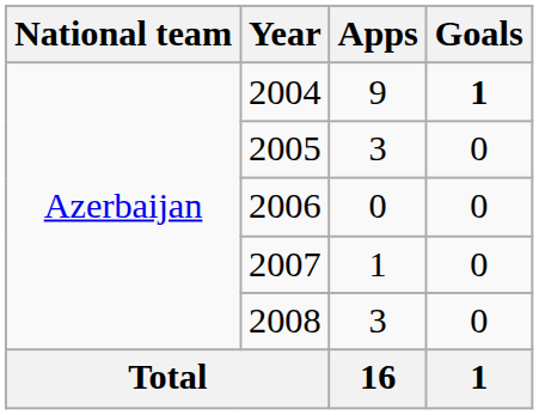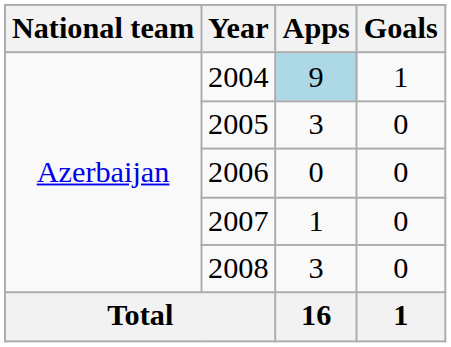2004 | Apps: no background -> lightblue background
2004 | Goals: bold -> normal
